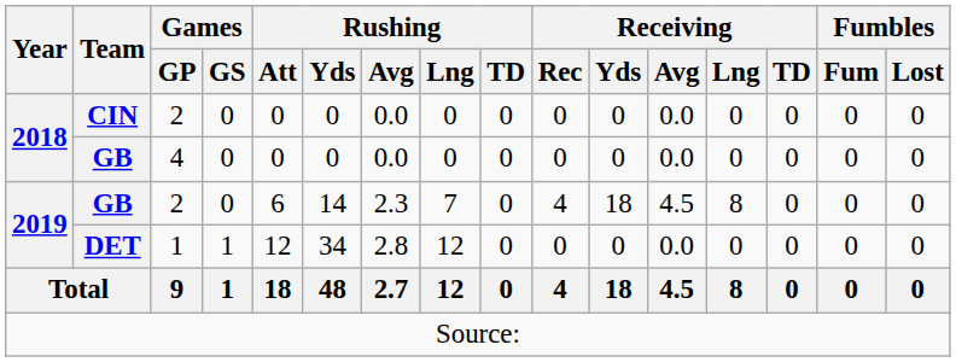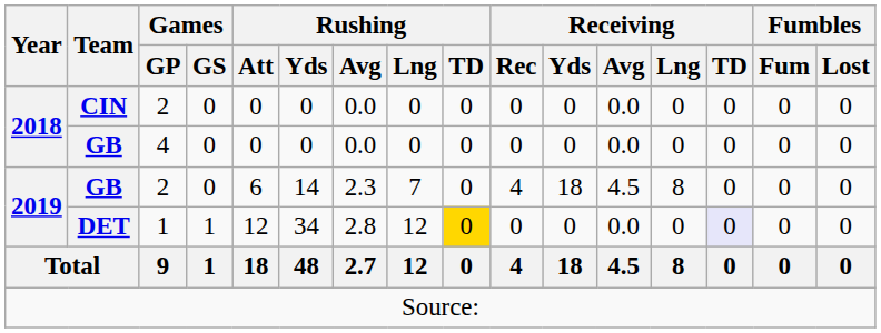DET | Rushing / TD: no background -> gold background
DET | Receiving / TD: no background -> lavender background
